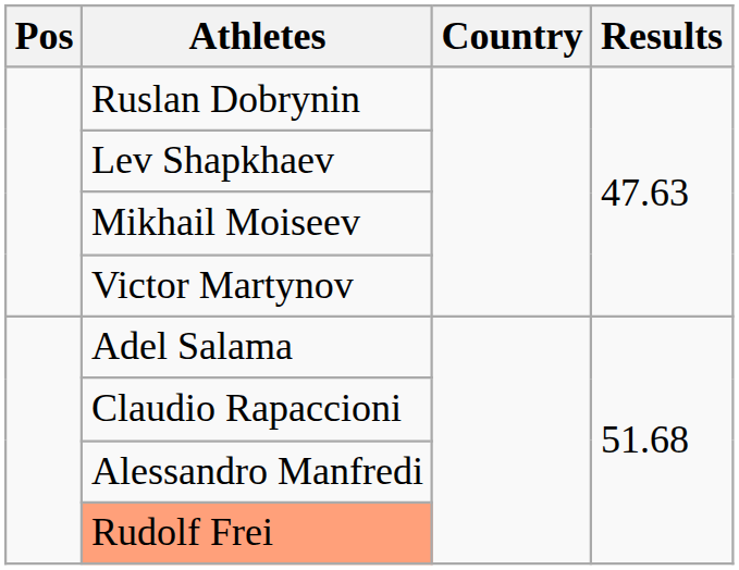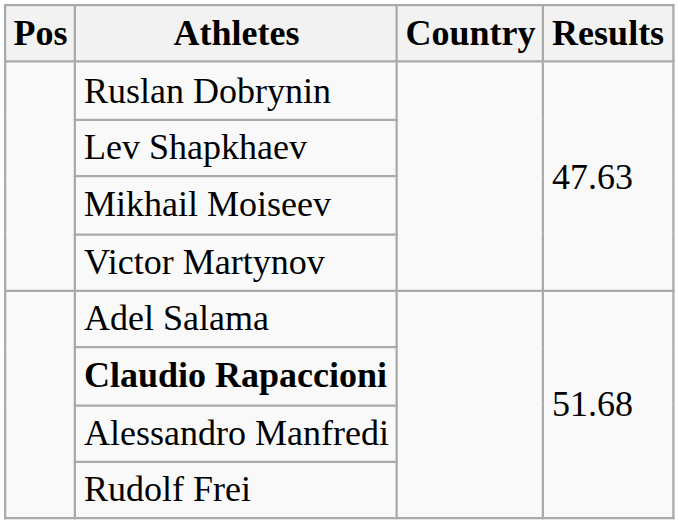Claudio Rapaccioni | Athletes: normal -> bold
Rudolf Frei | Athletes: lightsalmon background -> no background
